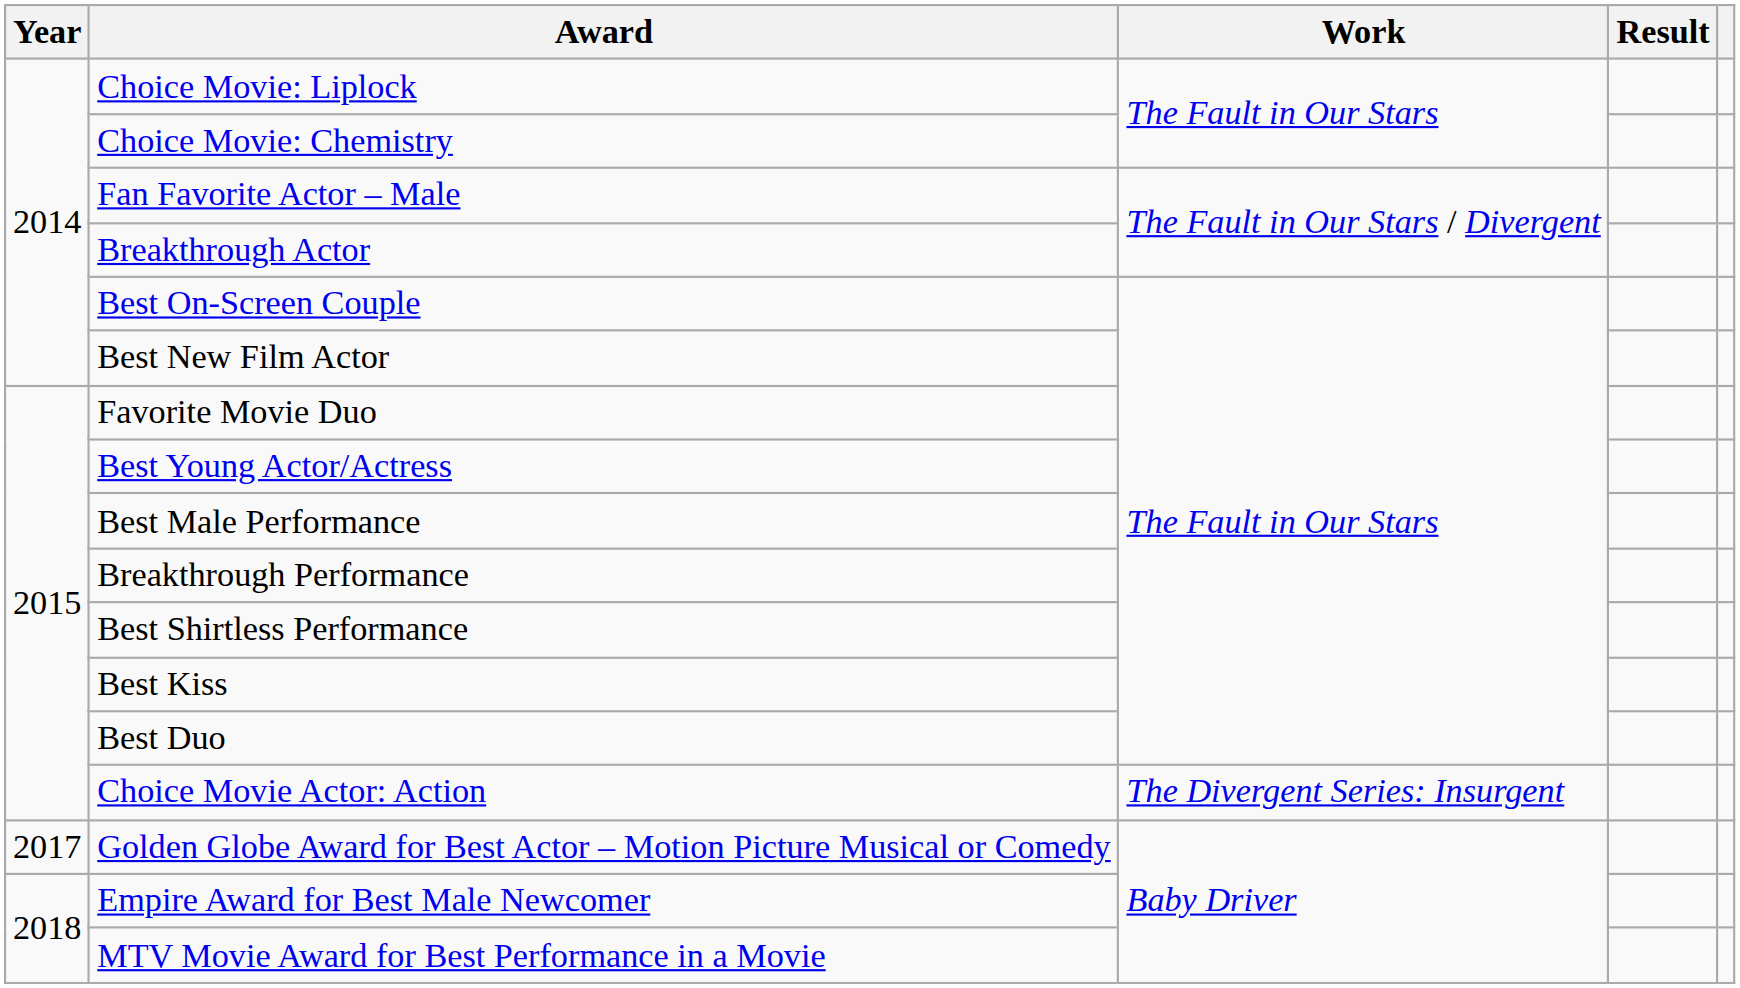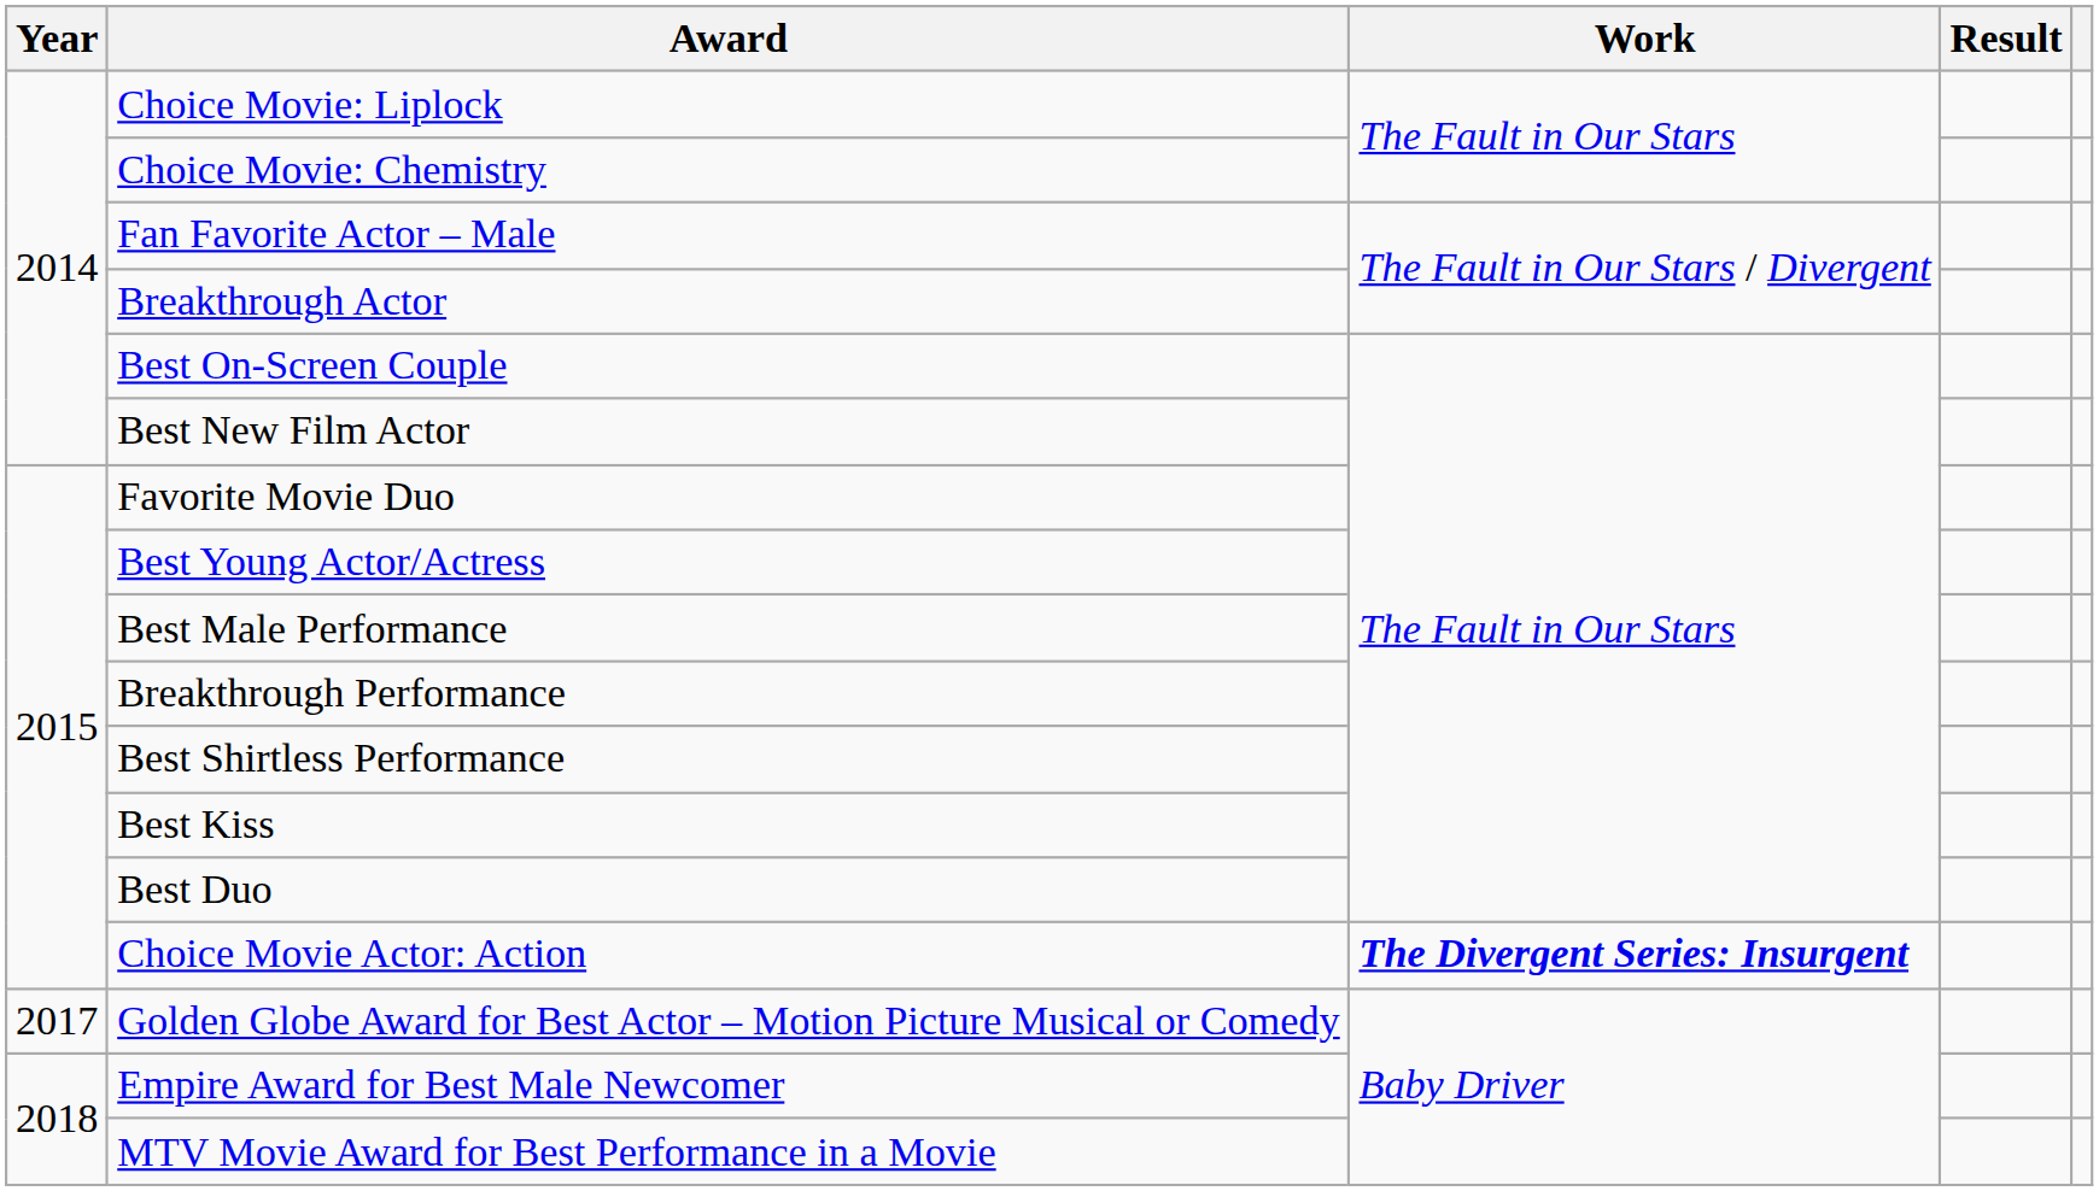Choice Movie Actor: Action | Work: normal -> bold
